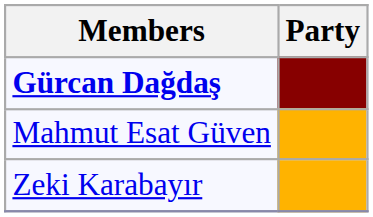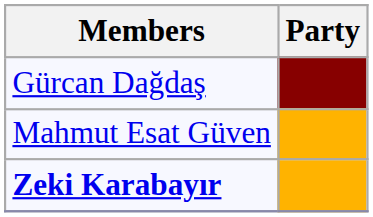Gürcan Dağdaş | Members: bold -> normal
Zeki Karabayır | Members: normal -> bold
